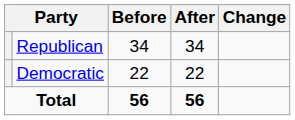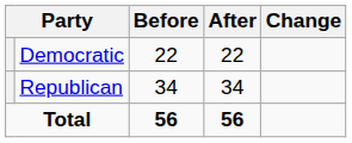rows swapped: Republican <-> Democratic
